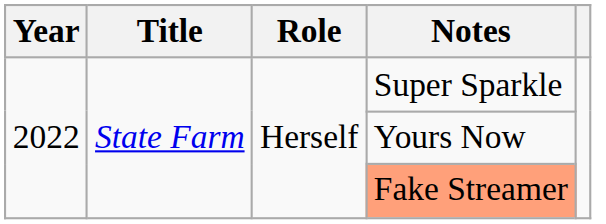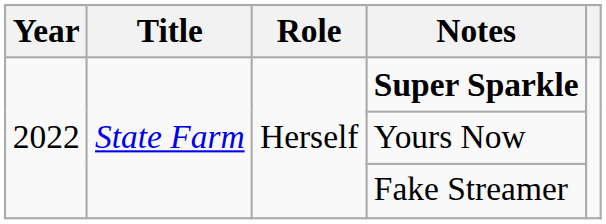Super Sparkle | Notes: normal -> bold
Fake Streamer | Notes: lightsalmon background -> no background
